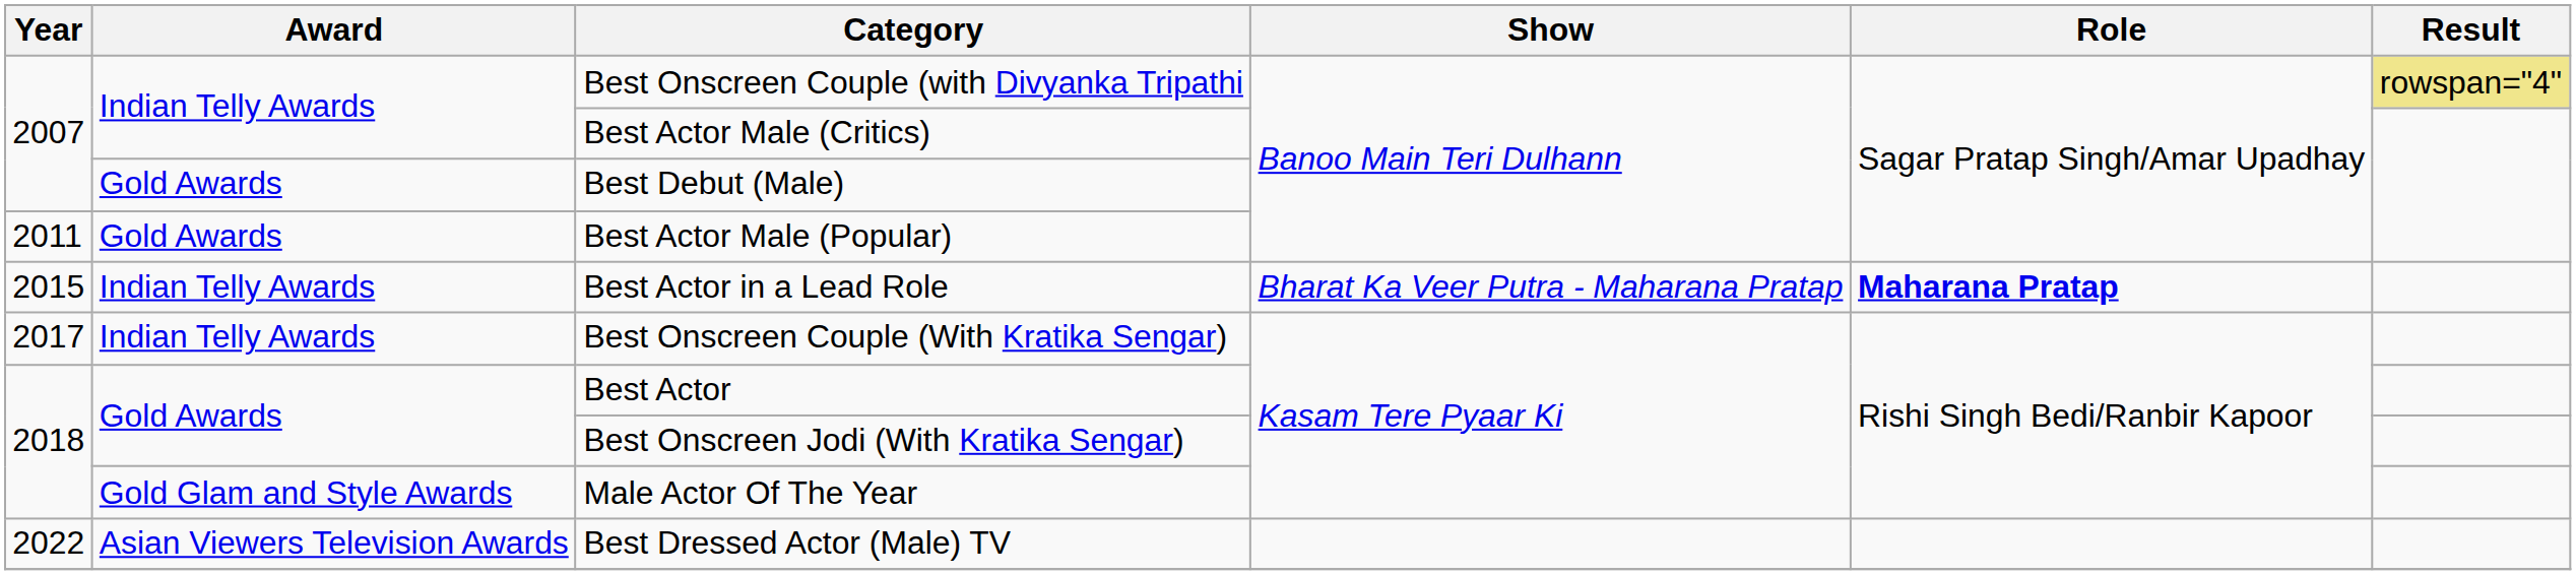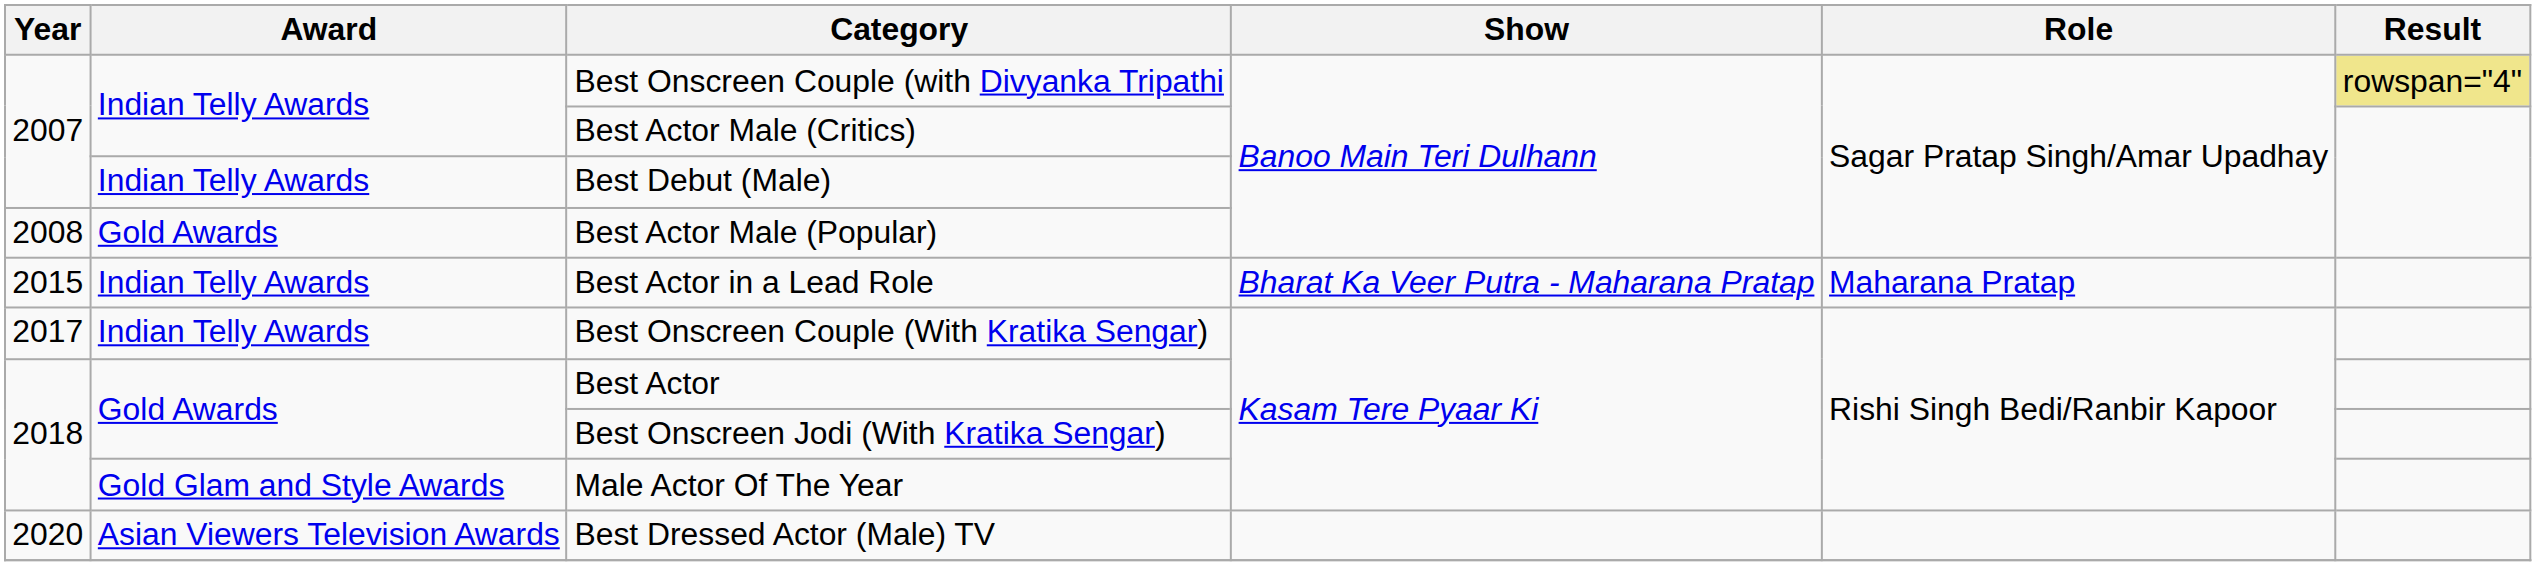Best Debut (Male) | Award: Gold Awards -> Indian Telly Awards
Best Actor Male (Popular) | Year: 2011 -> 2008
Best Actor in a Lead Role | Role: bold -> normal
Best Dressed Actor (Male) TV | Year: 2022 -> 2020
